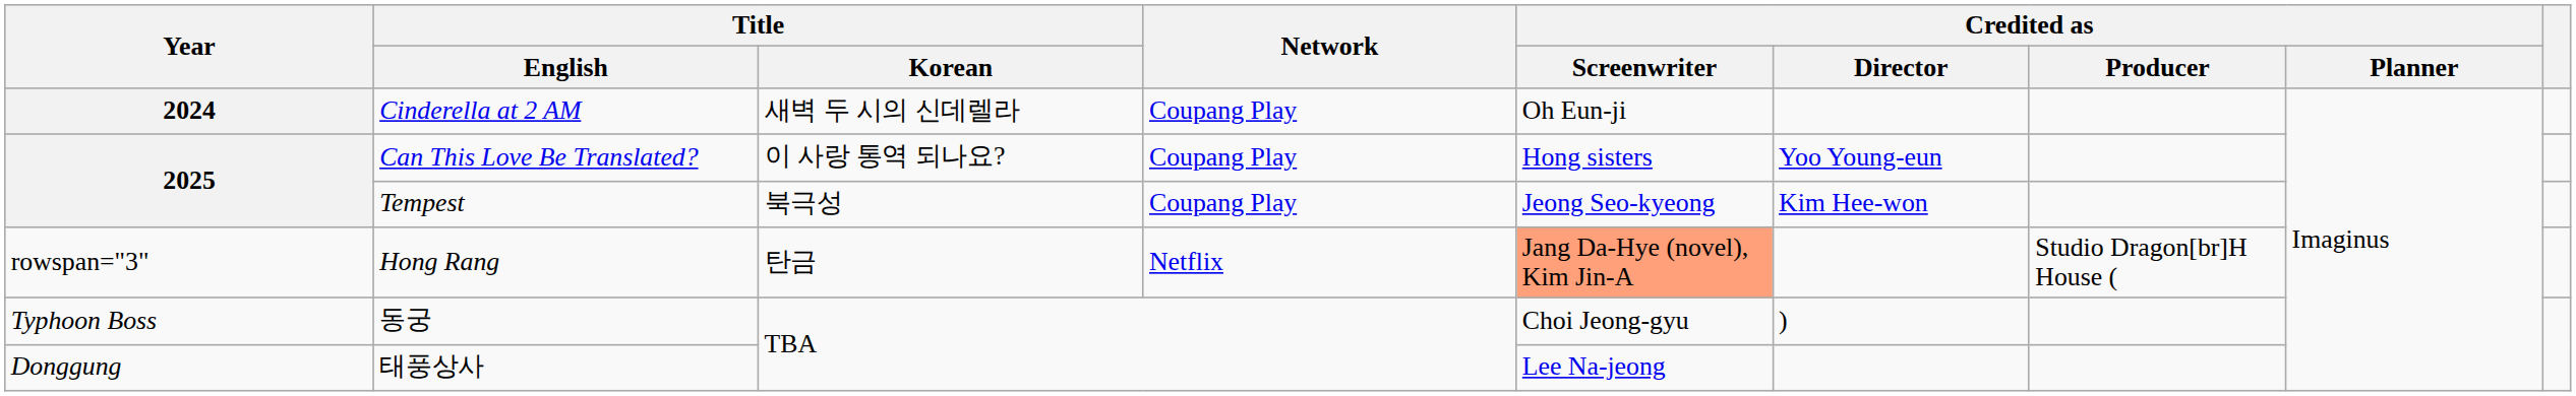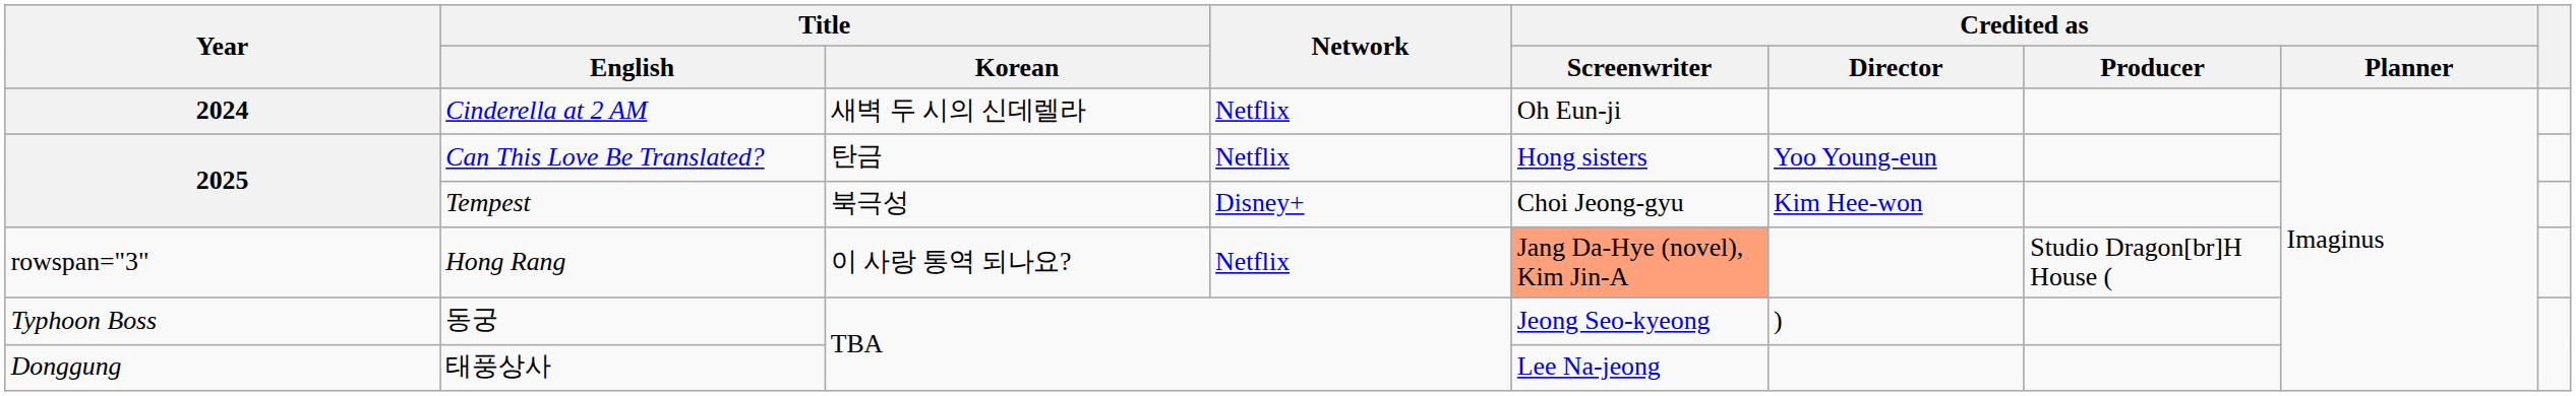Cinderella at 2 AM | Network: Coupang Play -> Netflix
Can This Love Be Translated? | Title / Korean: 이 사랑 통역 되나요? -> 탄금
Can This Love Be Translated? | Network: Coupang Play -> Netflix
Tempest | Network: Coupang Play -> Disney+
Tempest | Credited as / Screenwriter: Jeong Seo-kyeong -> Choi Jeong-gyu
Hong Rang | Title / Korean: 탄금 -> 이 사랑 통역 되나요?
동궁 | Credited as / Screenwriter: Choi Jeong-gyu -> Jeong Seo-kyeong
